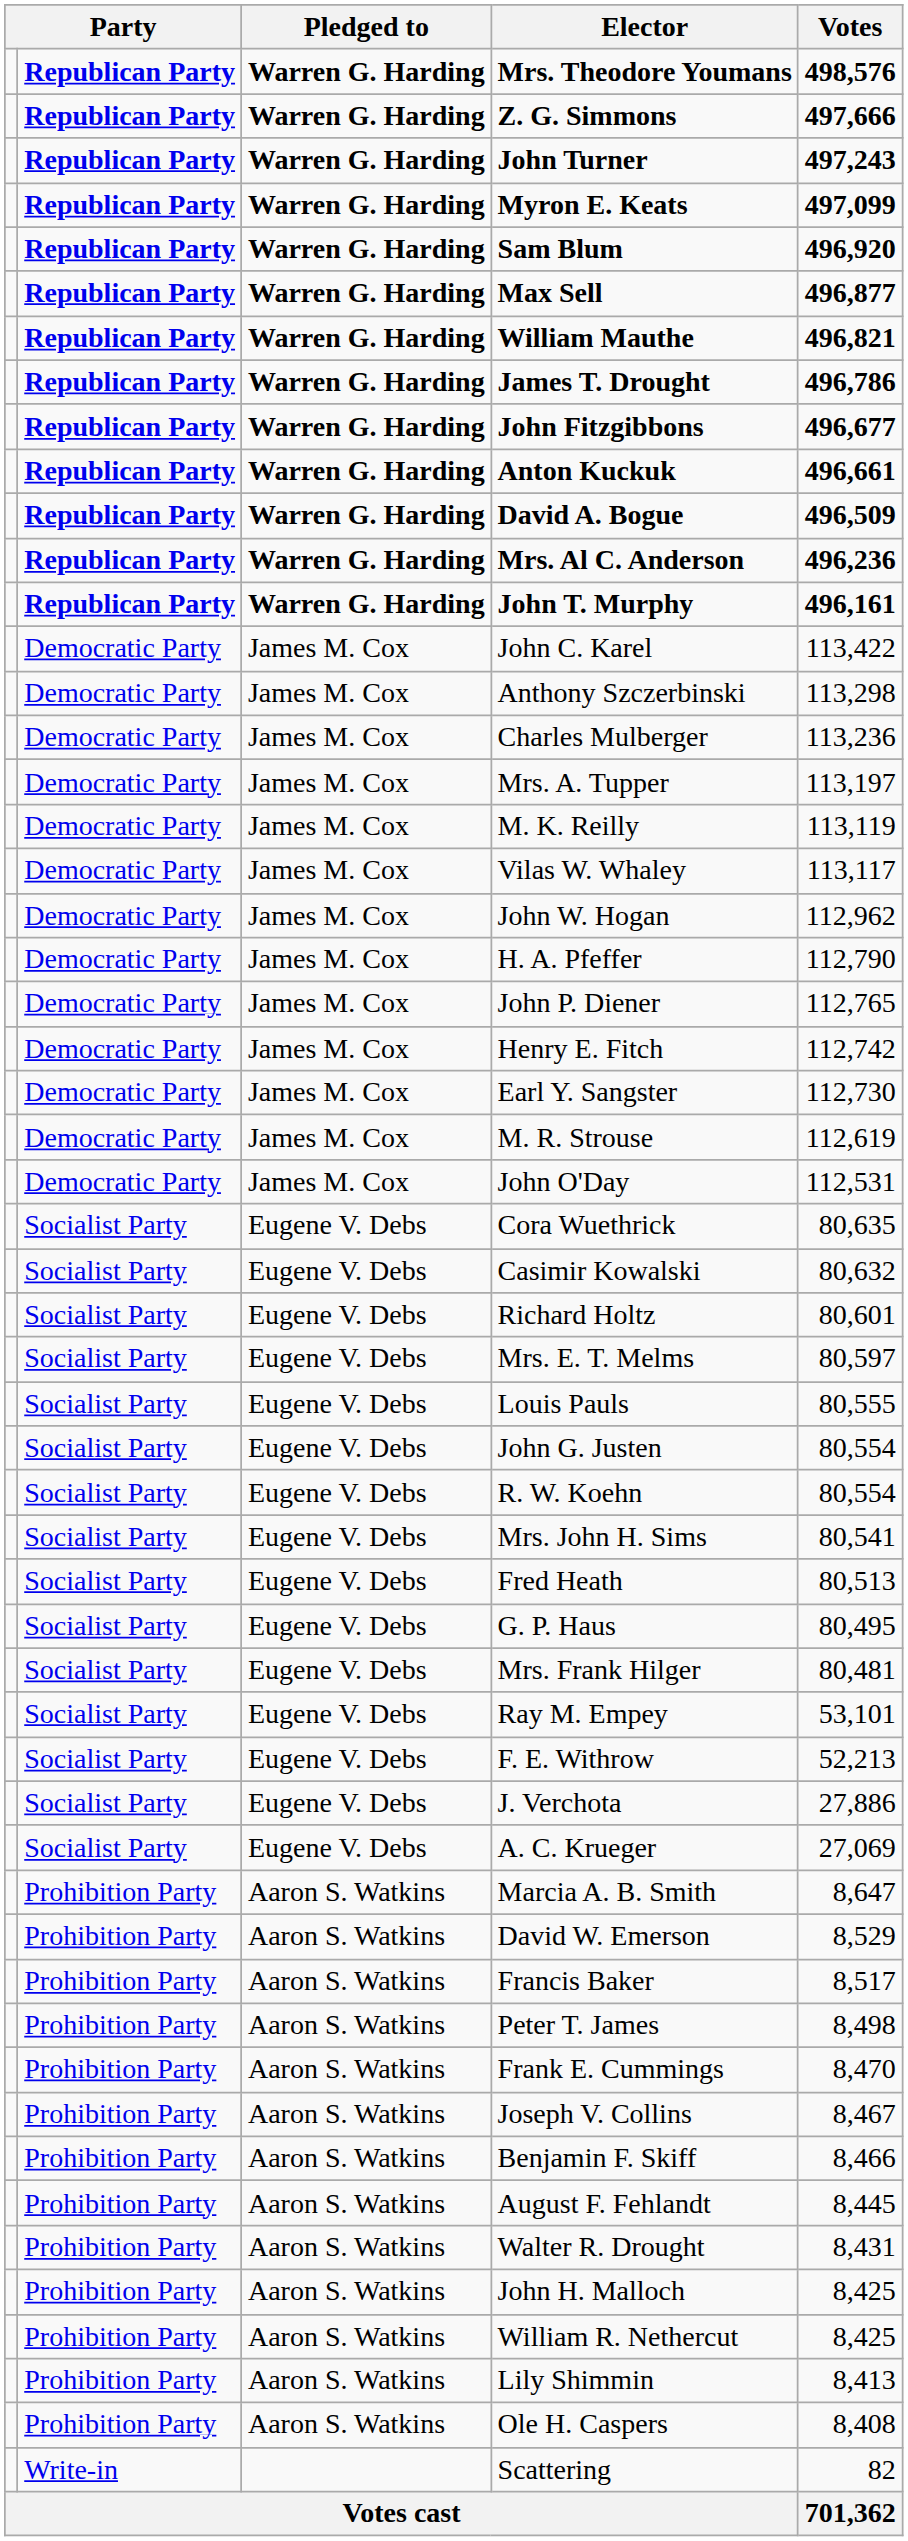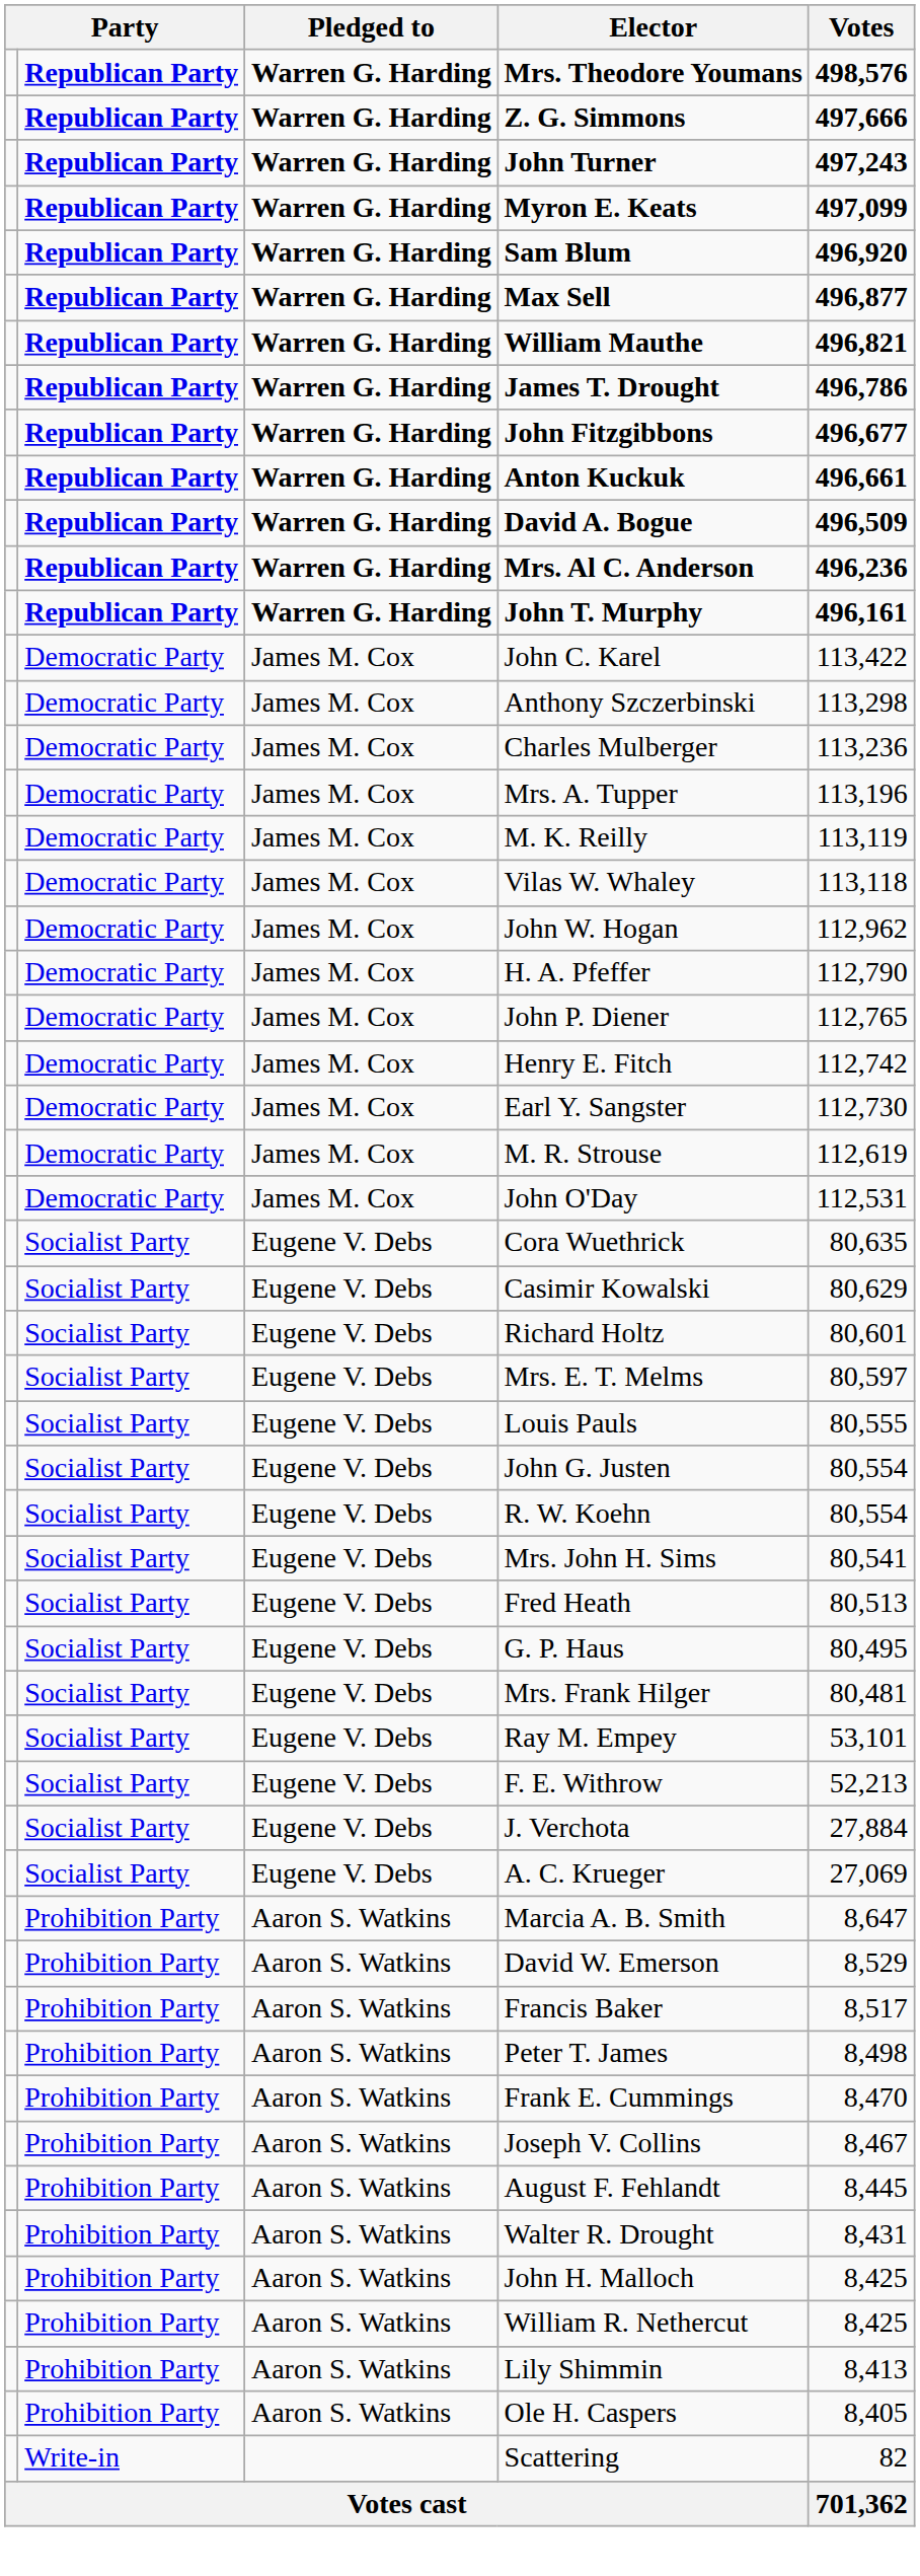Mrs. A. Tupper | Votes: 113,197 -> 113,196
Vilas W. Whaley | Votes: 113,117 -> 113,118
Casimir Kowalski | Votes: 80,632 -> 80,629
J. Verchota | Votes: 27,886 -> 27,884
- row: Prohibition Party | Aaron S. Watkins | Benjamin F. Skiff | 8,466
Ole H. Caspers | Votes: 8,408 -> 8,405
